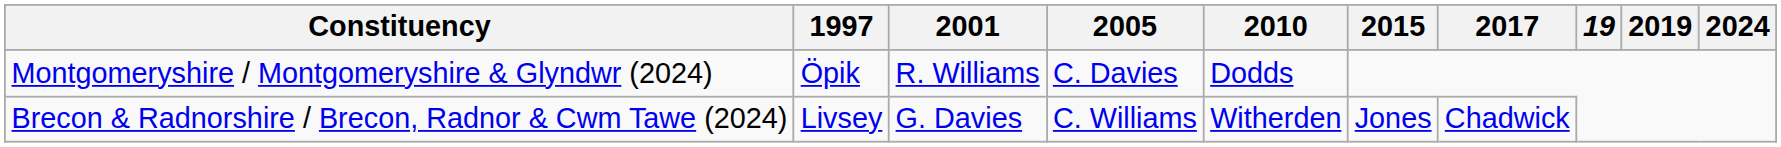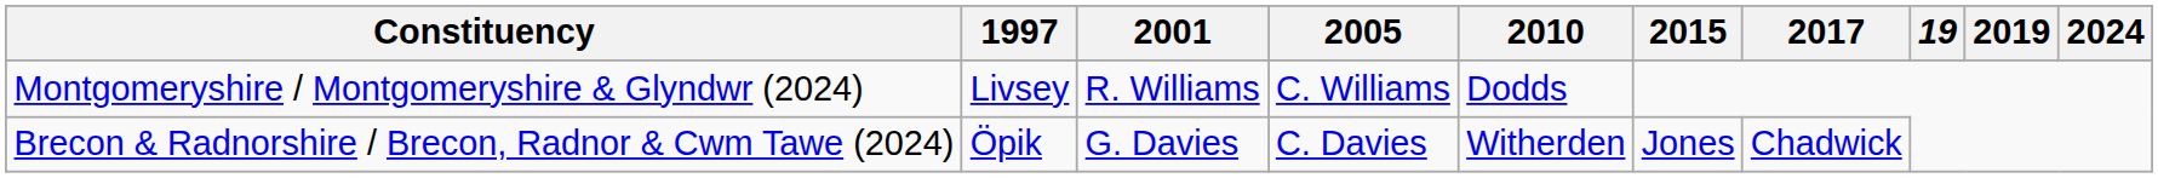Montgomeryshire / Montgomeryshire & Glyndwr (2024) | 1997: Öpik -> Livsey
Montgomeryshire / Montgomeryshire & Glyndwr (2024) | 2005: C. Davies -> C. Williams
Brecon & Radnorshire / Brecon, Radnor & Cwm Tawe (2024) | 1997: Livsey -> Öpik
Brecon & Radnorshire / Brecon, Radnor & Cwm Tawe (2024) | 2005: C. Williams -> C. Davies
